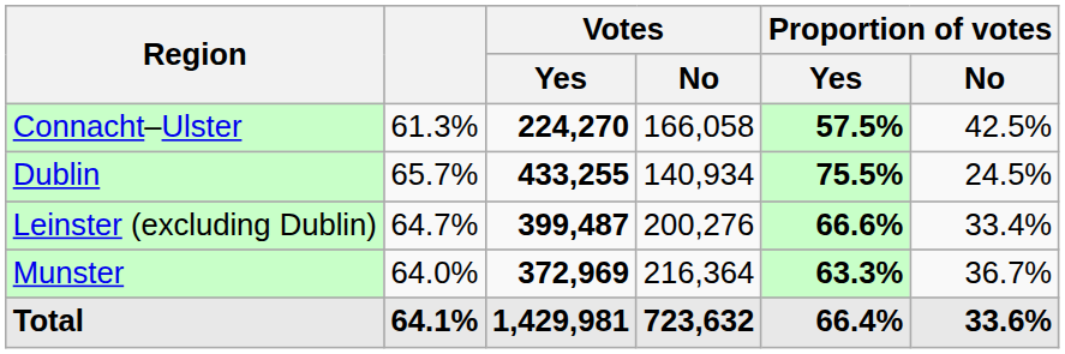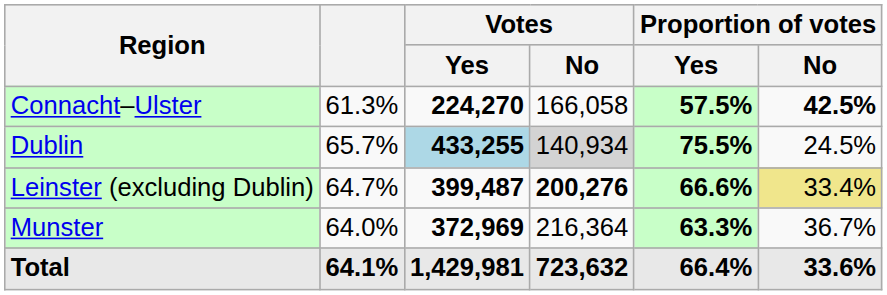Connacht–Ulster | Proportion of votes / No: normal -> bold
Dublin | Votes / Yes: no background -> lightblue background
Dublin | Votes / No: no background -> lightgrey background
Leinster (excluding Dublin) | Votes / No: normal -> bold
Leinster (excluding Dublin) | Proportion of votes / No: no background -> khaki background
